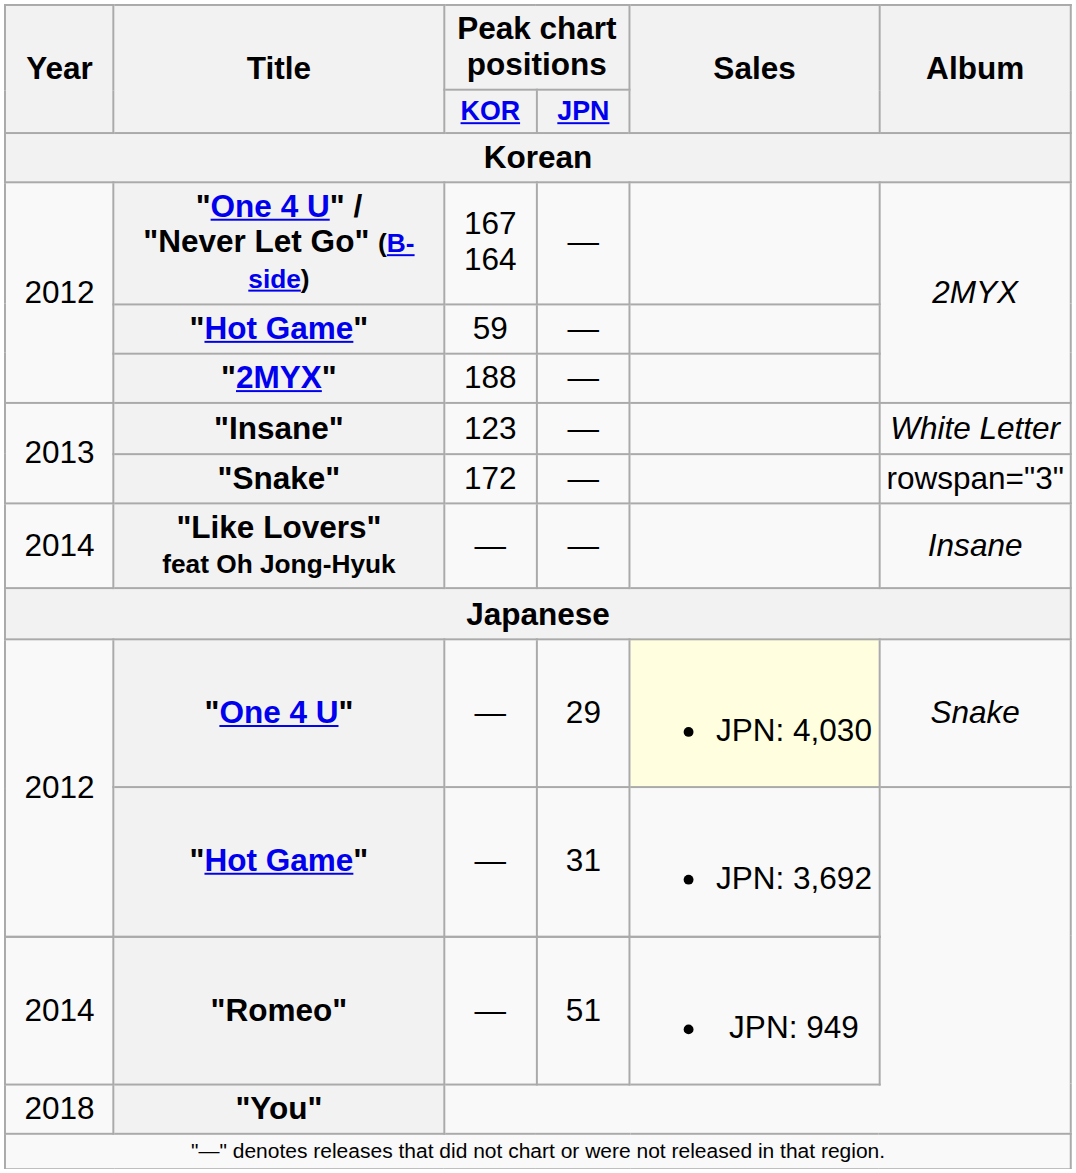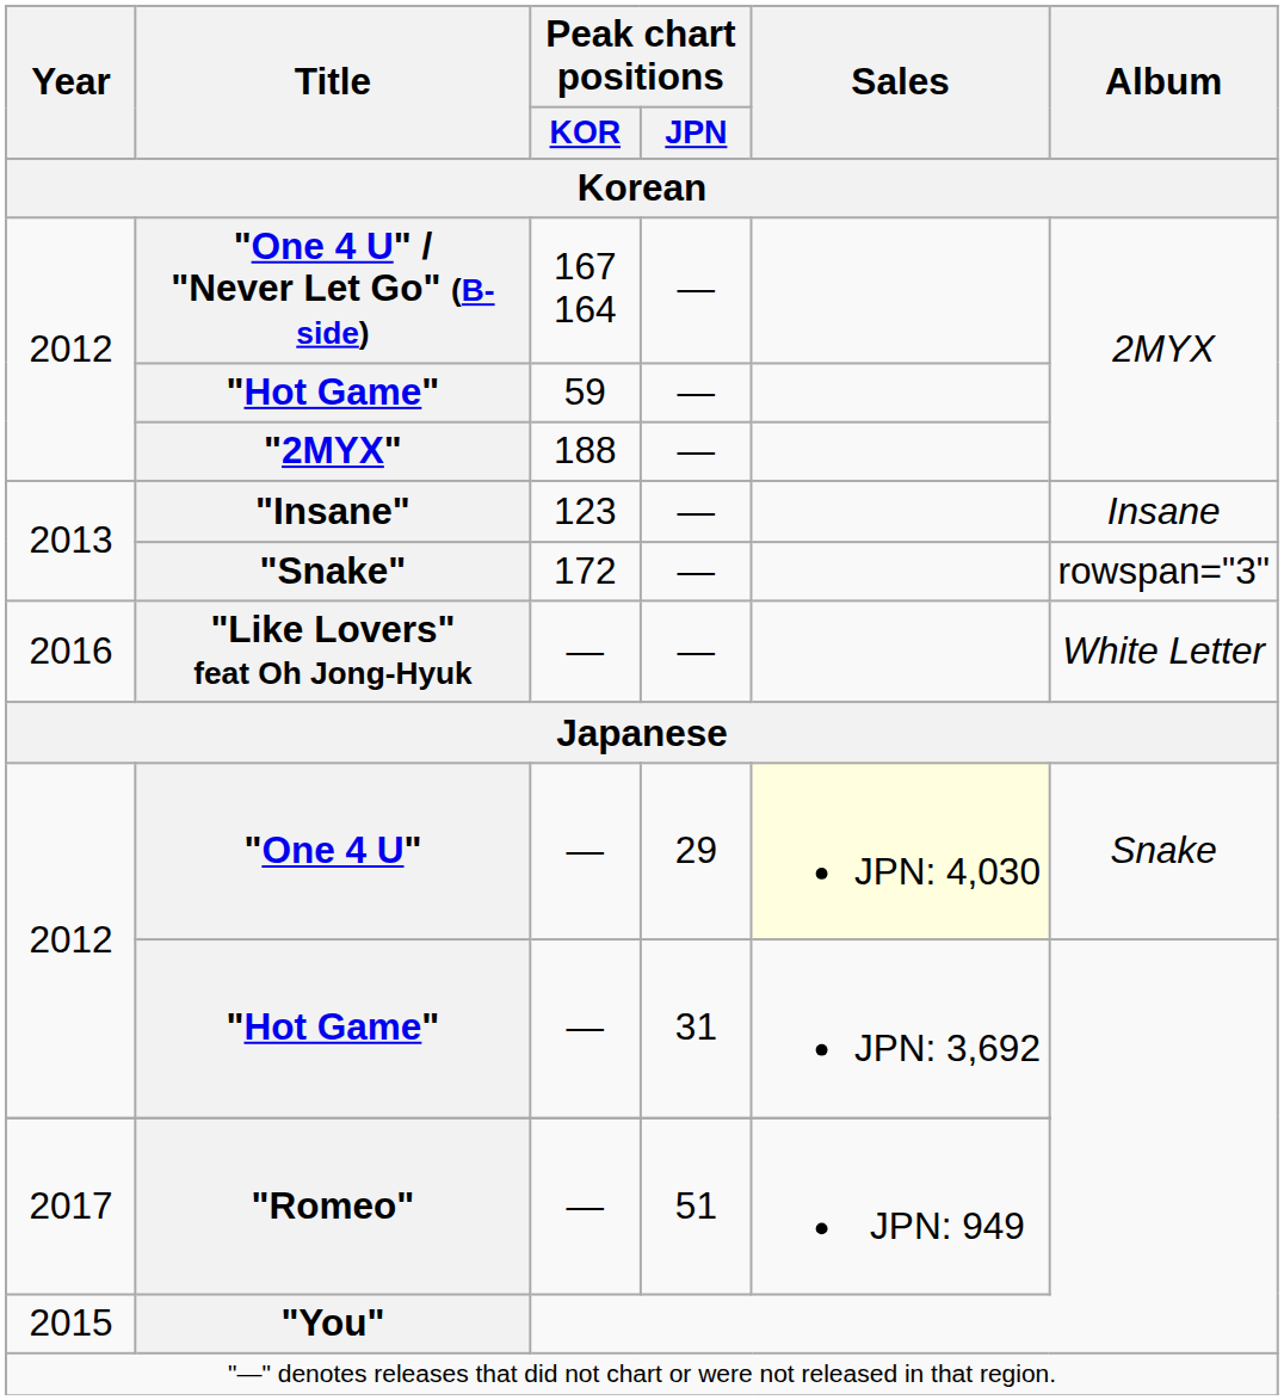"Insane" | Album / Korean: White Letter -> Insane
"Like Lovers" feat Oh Jong-Hyuk | Year / Korean: 2014 -> 2016
"Like Lovers" feat Oh Jong-Hyuk | Album / Korean: Insane -> White Letter
"Romeo" | Year / Korean: 2014 -> 2017
"You" | Year / Korean: 2018 -> 2015
